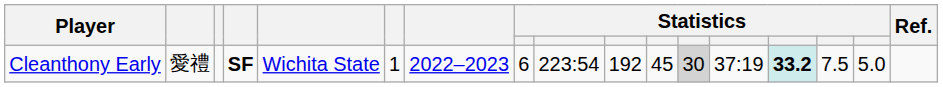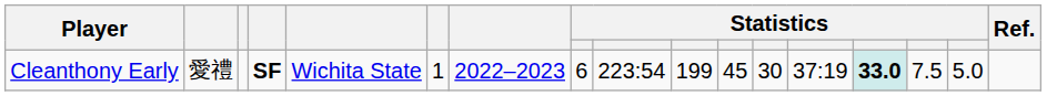Cleanthony Early | column 10: 192 -> 199
Cleanthony Early | column 12: lightgrey background -> no background
Cleanthony Early | column 14: 33.2 -> 33.0
